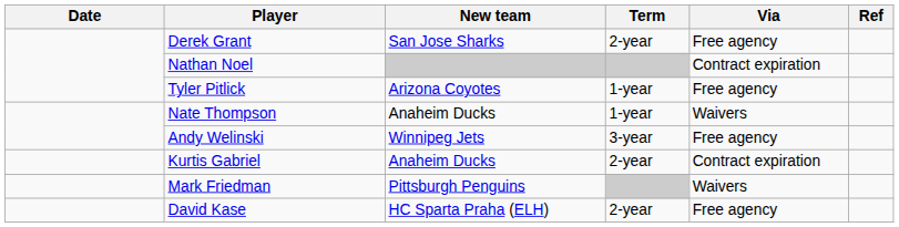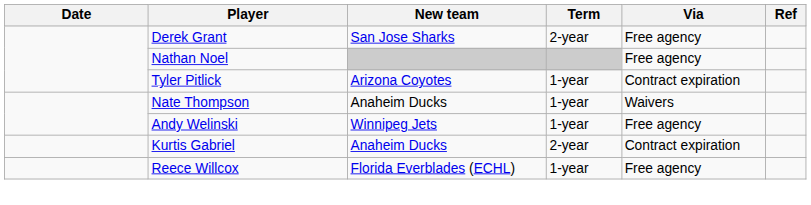Nathan Noel | Via: Contract expiration -> Free agency
Tyler Pitlick | Via: Free agency -> Contract expiration
Andy Welinski | Term: 3-year -> 1-year
+ row: Reece Willcox | Florida Everblades (ECHL) | 1-year | Free agency
- row: Mark Friedman | Pittsburgh Penguins | Waivers
- row: David Kase | HC Sparta Praha (ELH) | 2-year | Free agency
